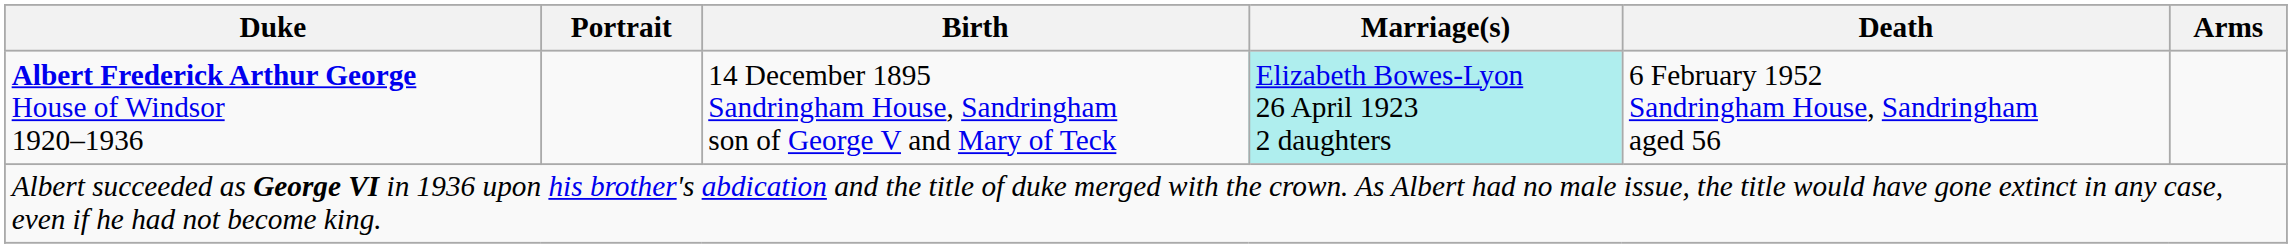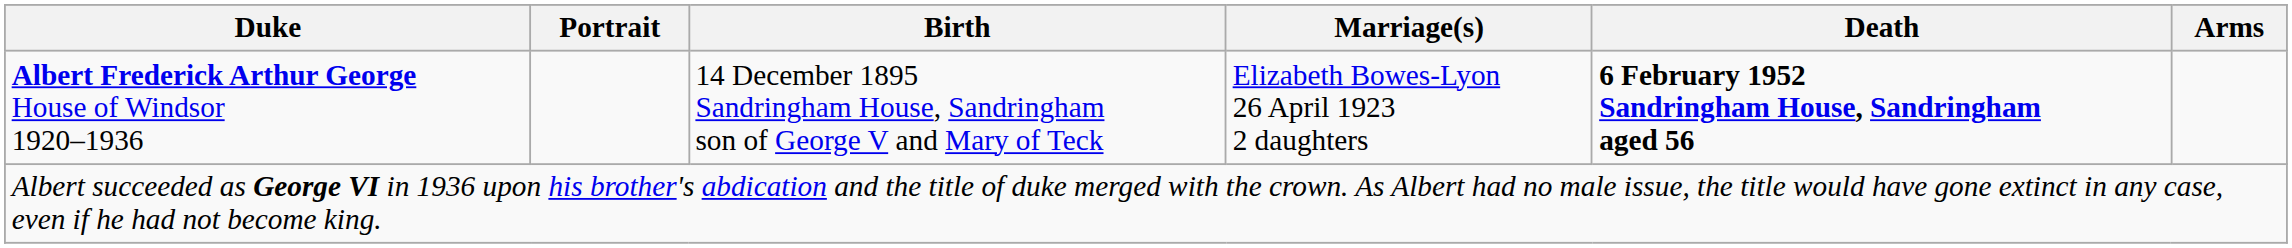Albert Frederick Arthur George House of Windsor 1920–1936 | Marriage(s): paleturquoise background -> no background
Albert Frederick Arthur George House of Windsor 1920–1936 | Death: normal -> bold
